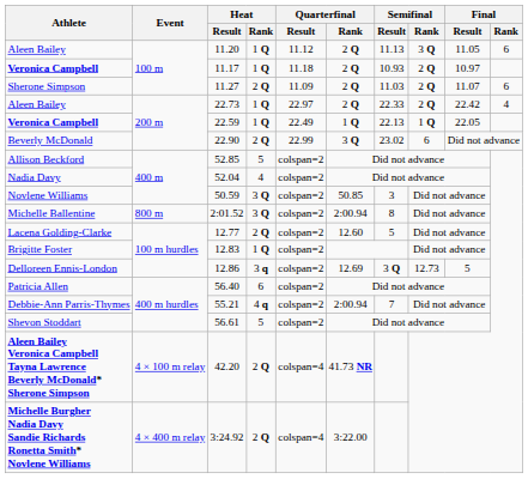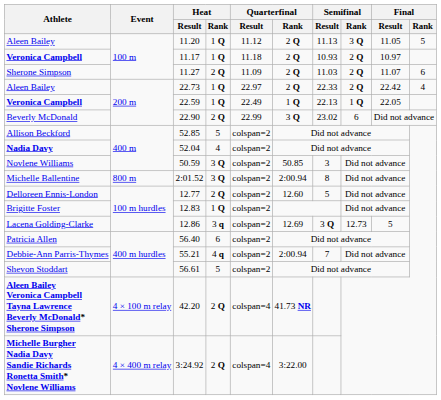11.20 | Final / Rank: 6 -> 5
52.04 | Athlete: normal -> bold
12.77 | Athlete: Lacena Golding-Clarke -> Delloreen Ennis-London
12.86 | Athlete: Delloreen Ennis-London -> Lacena Golding-Clarke
